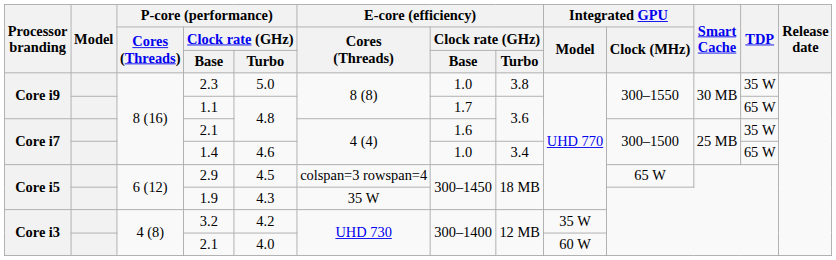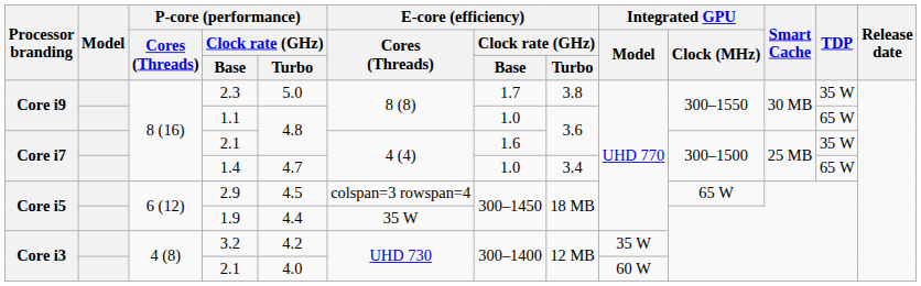2.3 | E-core (efficiency) / Clock rate (GHz) / Base: 1.0 -> 1.7
1.1 | E-core (efficiency) / Clock rate (GHz) / Base: 1.7 -> 1.0
1.4 | P-core (performance) / Clock rate (GHz) / Turbo: 4.6 -> 4.7
1.9 | P-core (performance) / Clock rate (GHz) / Turbo: 4.3 -> 4.4
